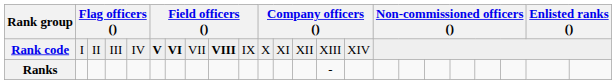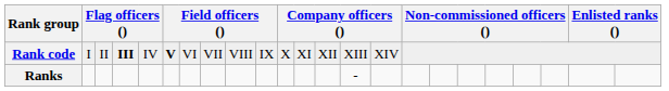Rank code | column 4: normal -> bold
Rank code | column 7: bold -> normal
Rank code | column 9: bold -> normal
